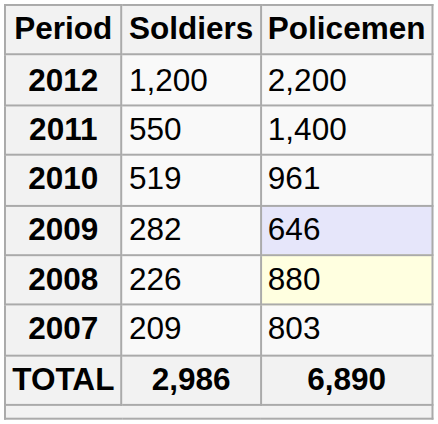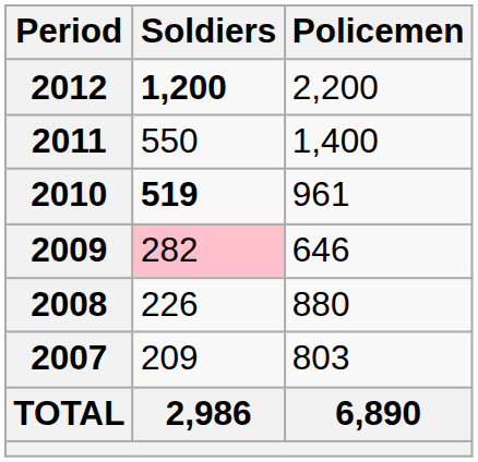2012 | Soldiers: normal -> bold
2010 | Soldiers: normal -> bold
2009 | Soldiers: no background -> pink background
2009 | Policemen: lavender background -> no background
2008 | Policemen: lightyellow background -> no background
